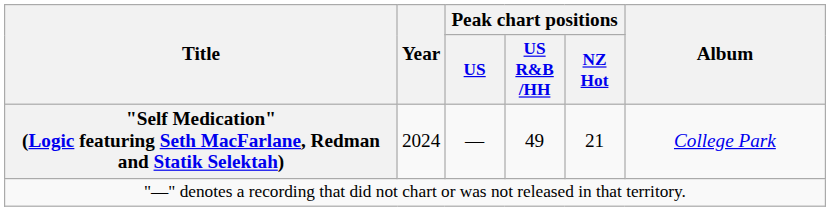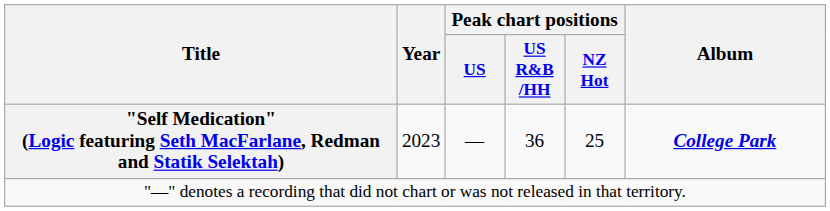row 3 | Year: 2024 -> 2023
row 3 | Peak chart positions / US R&B /HH: 49 -> 36
row 3 | Peak chart positions / NZ Hot: 21 -> 25
row 3 | Album: normal -> bold
